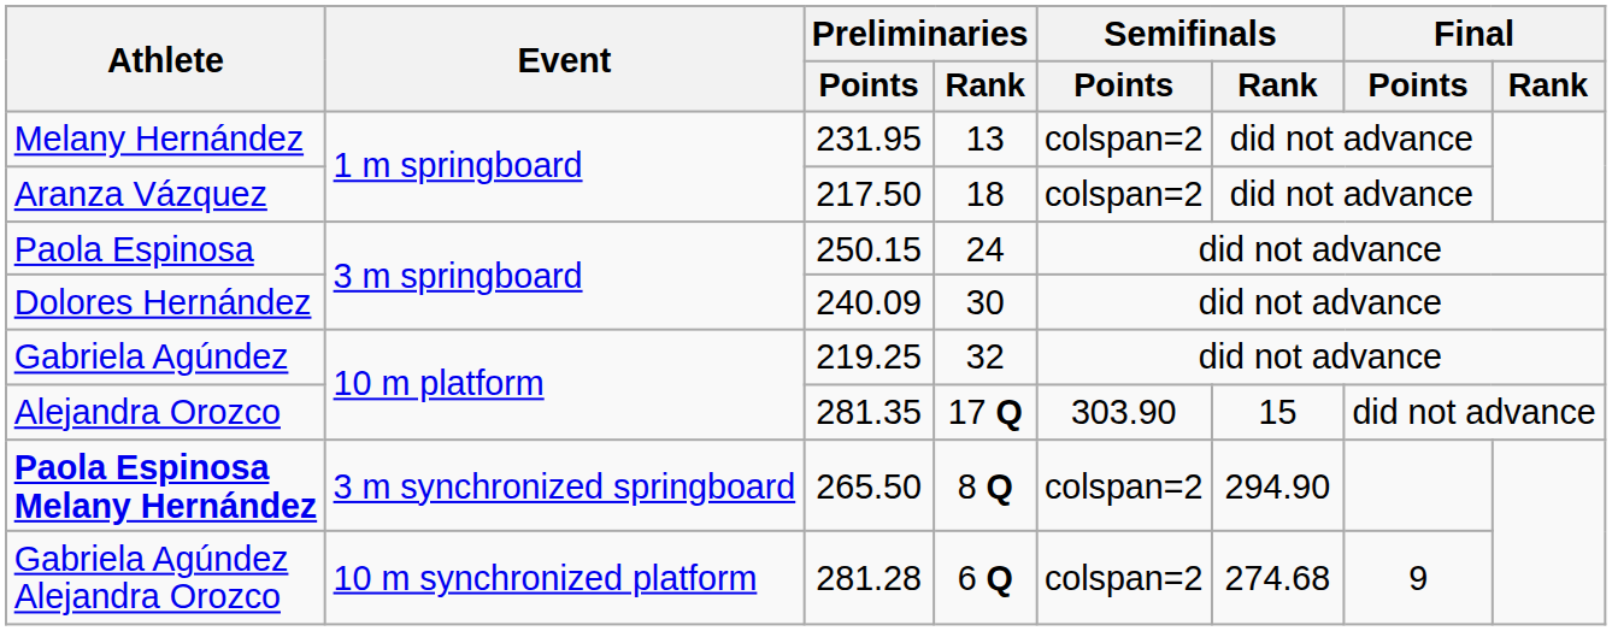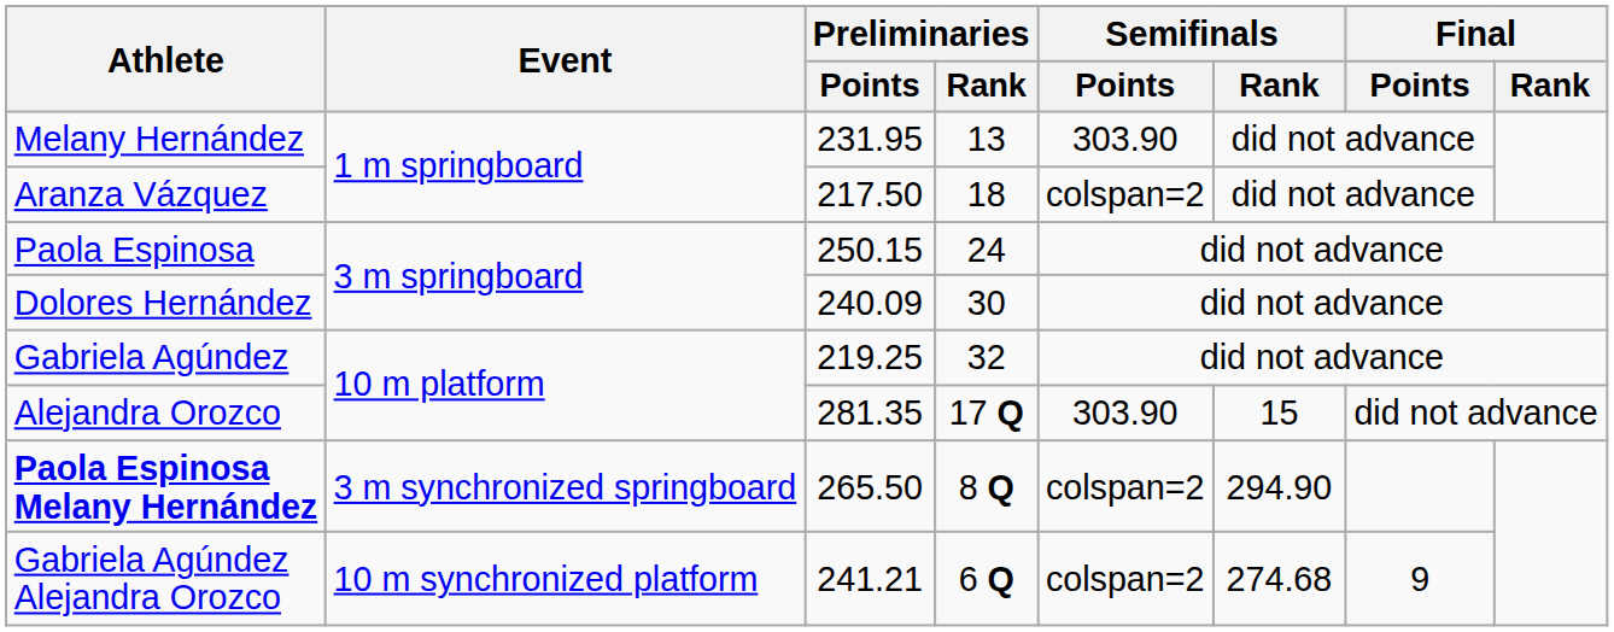Melany Hernández | Semifinals / Points: colspan=2 -> 303.90
Gabriela Agúndez Alejandra Orozco | Preliminaries / Points: 281.28 -> 241.21
